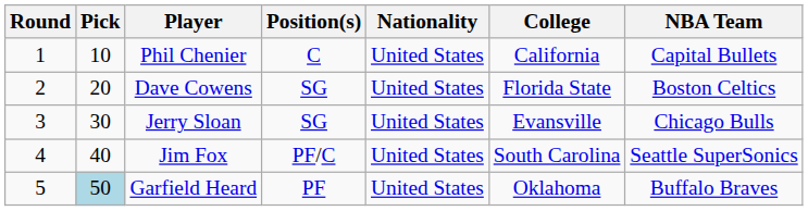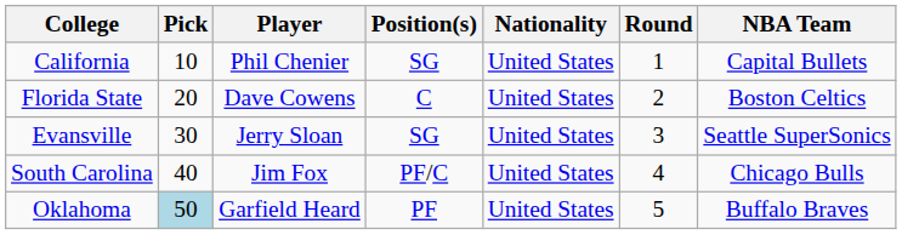columns swapped: Round <-> College
Phil Chenier | Position(s): C -> SG
Dave Cowens | Position(s): SG -> C
Jerry Sloan | NBA Team: Chicago Bulls -> Seattle SuperSonics
Jim Fox | NBA Team: Seattle SuperSonics -> Chicago Bulls
